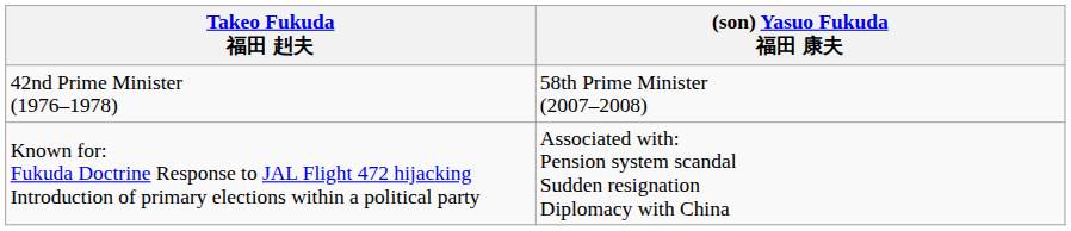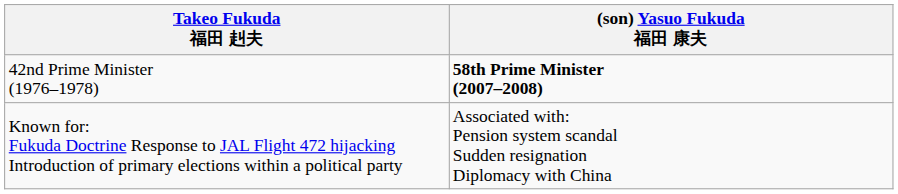42nd Prime Minister (1976–1978) | (son) Yasuo Fukuda 福田 康夫: normal -> bold
